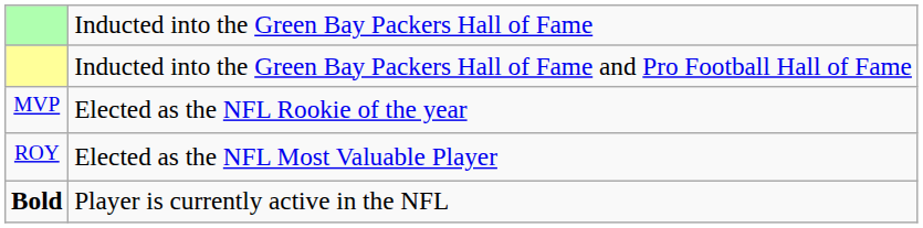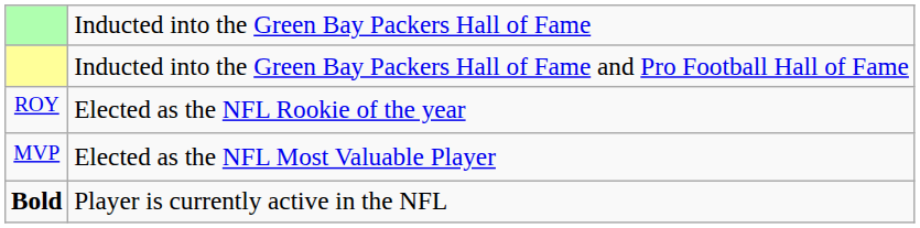row 3 | column 1: MVP -> ROY
row 4 | column 1: ROY -> MVP
